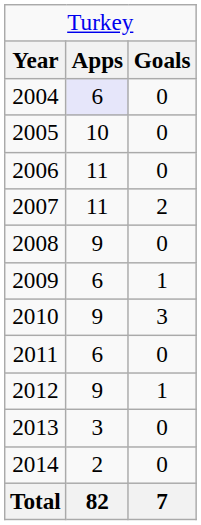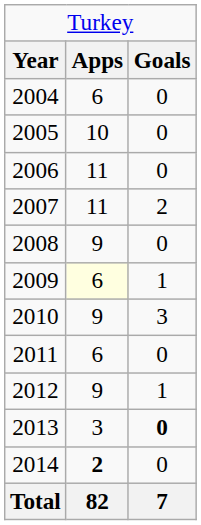2004 | column 2: lavender background -> no background
2009 | column 2: no background -> lightyellow background
2013 | column 3: normal -> bold
2014 | column 2: normal -> bold
